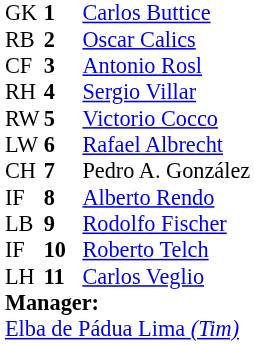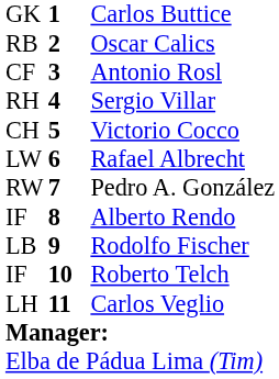Victorio Cocco | column 1: RW -> CH
Pedro A. González | column 1: CH -> RW
